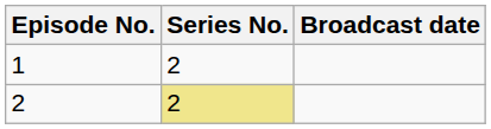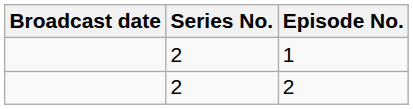columns swapped: Episode No. <-> Broadcast date
row 3 | Series No.: khaki background -> no background
